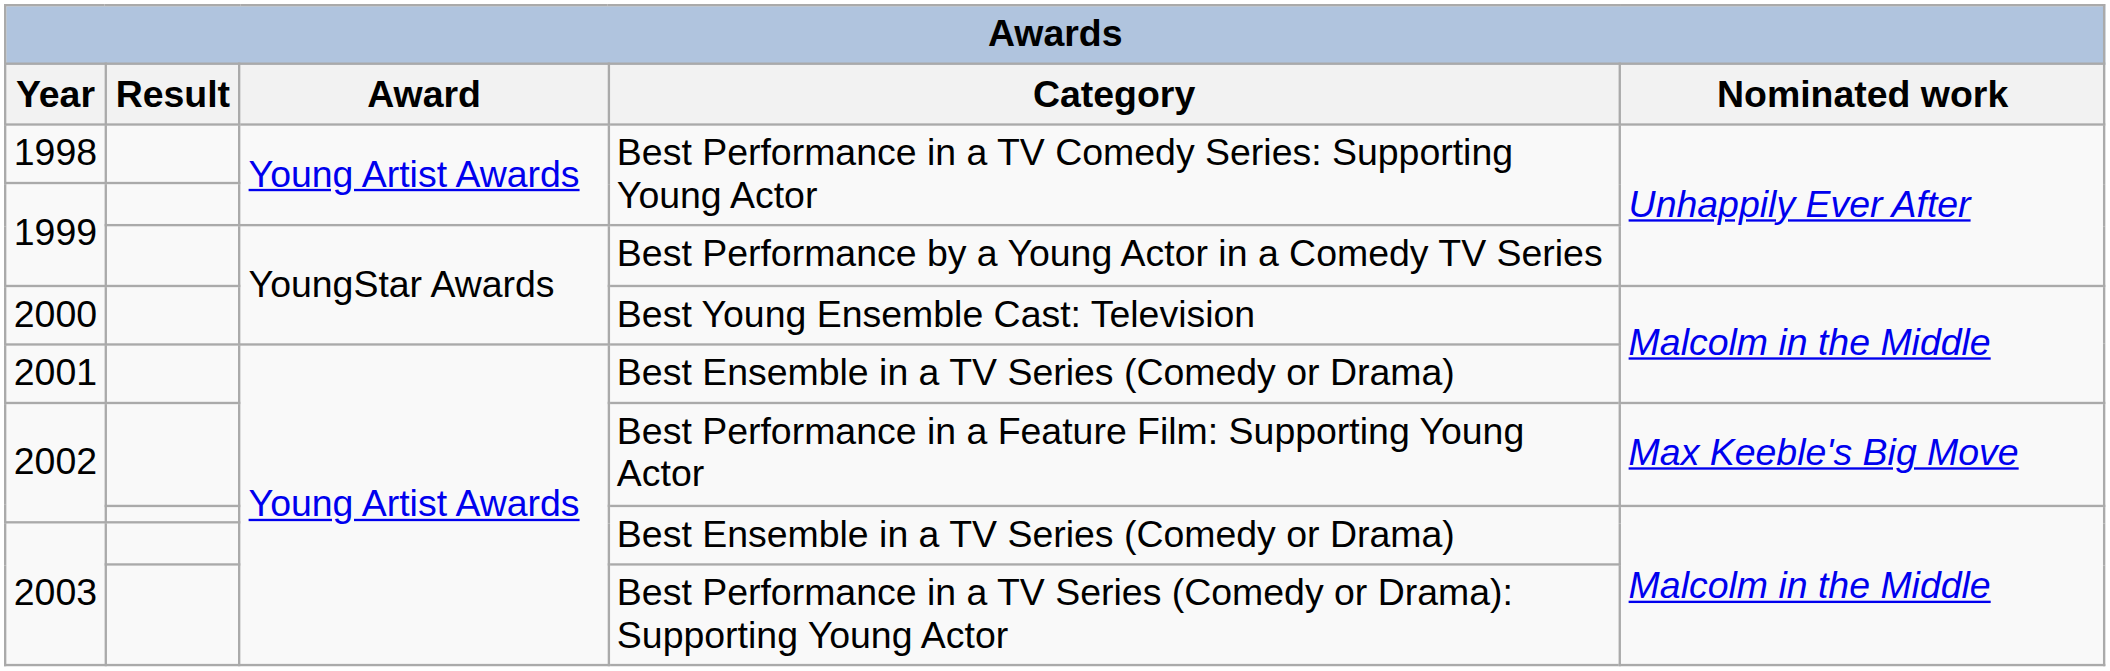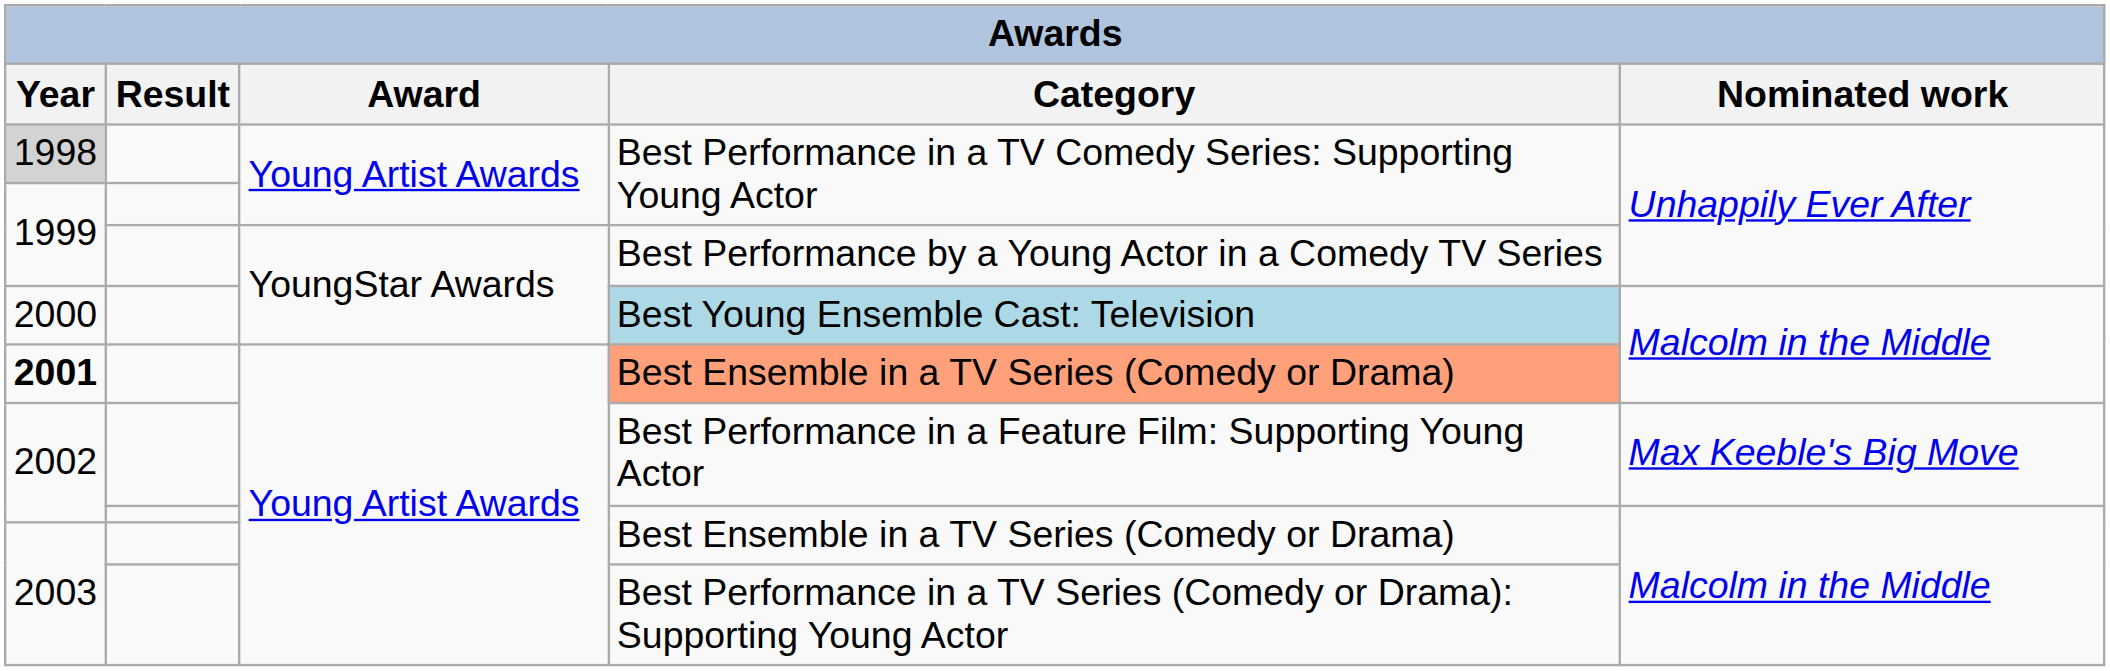1998 | Year: no background -> lightgrey background
2000 | Category: no background -> lightblue background
2001 | Year: normal -> bold
2001 | Category: no background -> lightsalmon background
